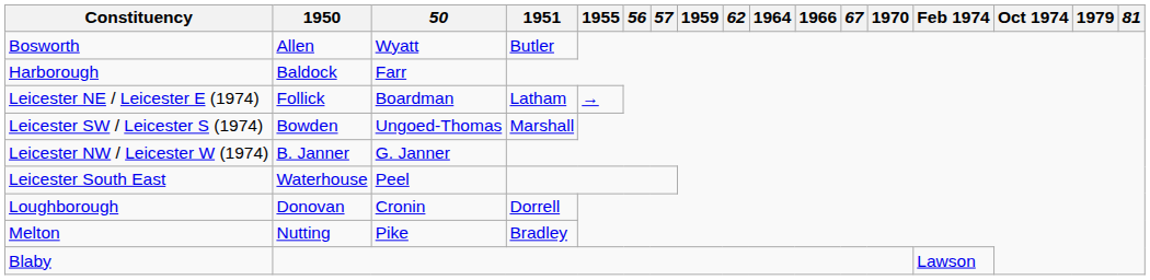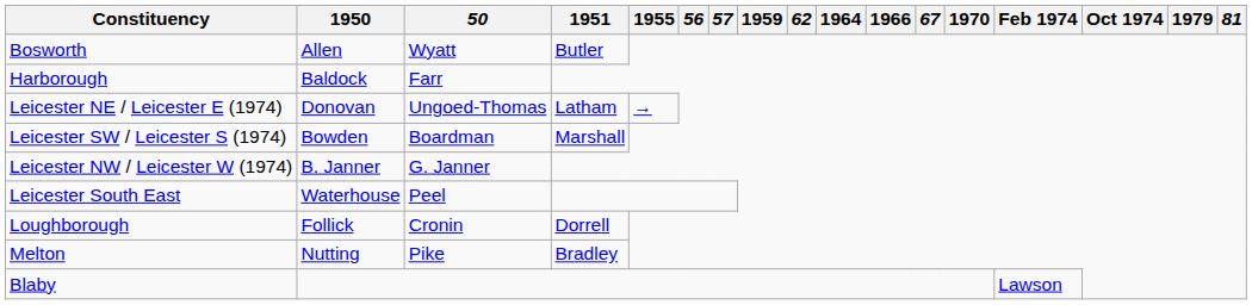Leicester NE / Leicester E (1974) | 1950: Follick -> Donovan
Leicester NE / Leicester E (1974) | 50: Boardman -> Ungoed-Thomas
Leicester SW / Leicester S (1974) | 50: Ungoed-Thomas -> Boardman
Loughborough | 1950: Donovan -> Follick
